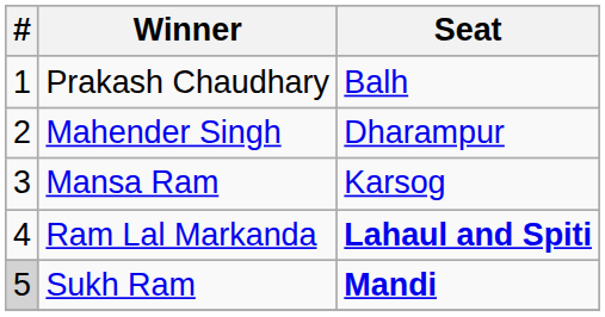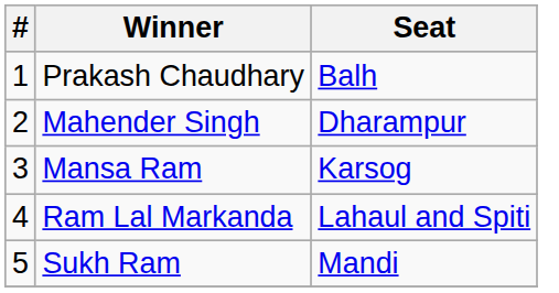Ram Lal Markanda | Seat: bold -> normal
Sukh Ram | #: lightgrey background -> no background
Sukh Ram | Seat: bold -> normal
